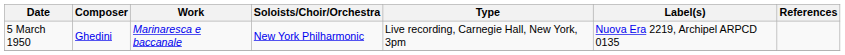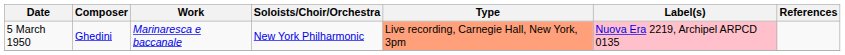5 March 1950 | Type: no background -> lightsalmon background
5 March 1950 | Label(s): no background -> pink background
